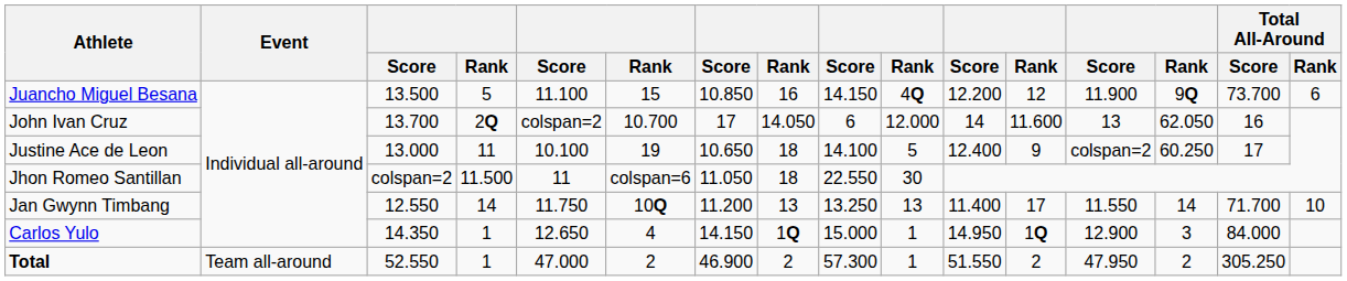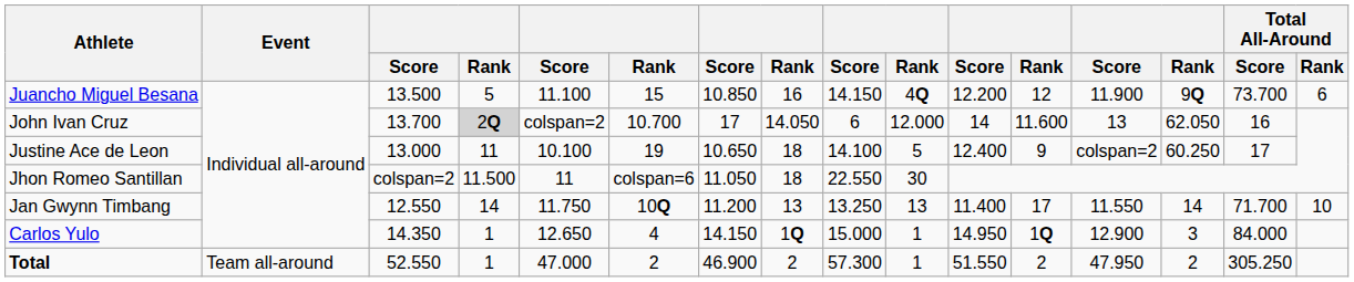row 4 | column 4: no background -> lightgrey background
